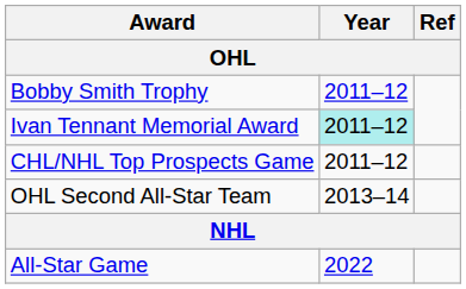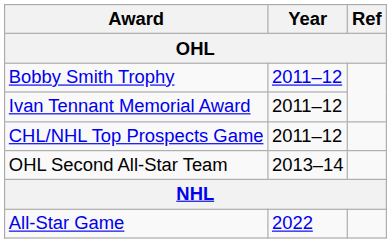Ivan Tennant Memorial Award | Year: paleturquoise background -> no background
